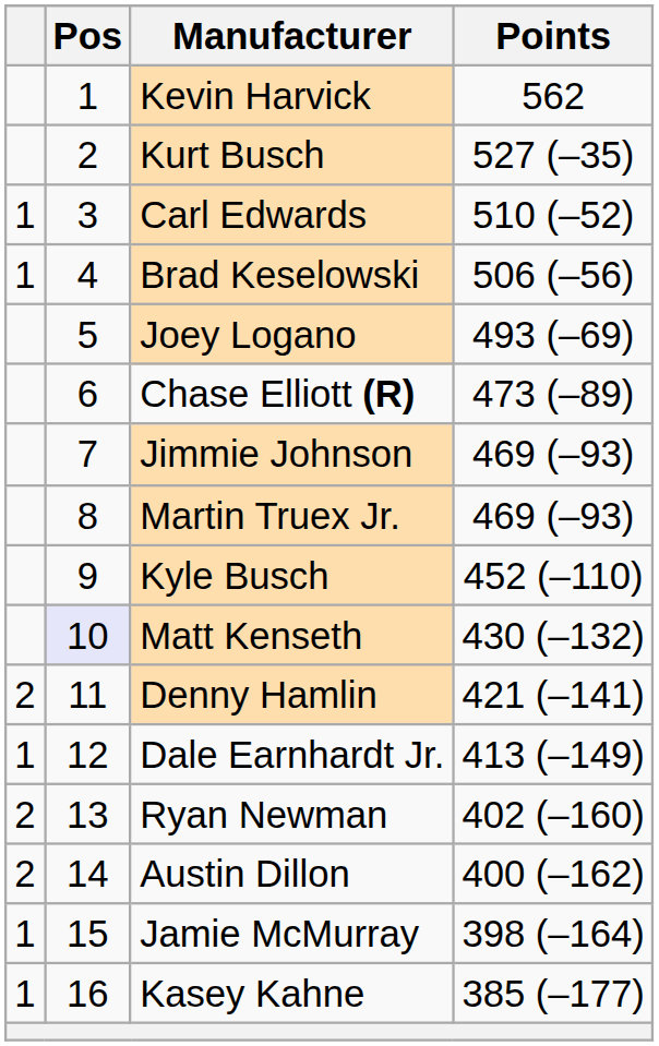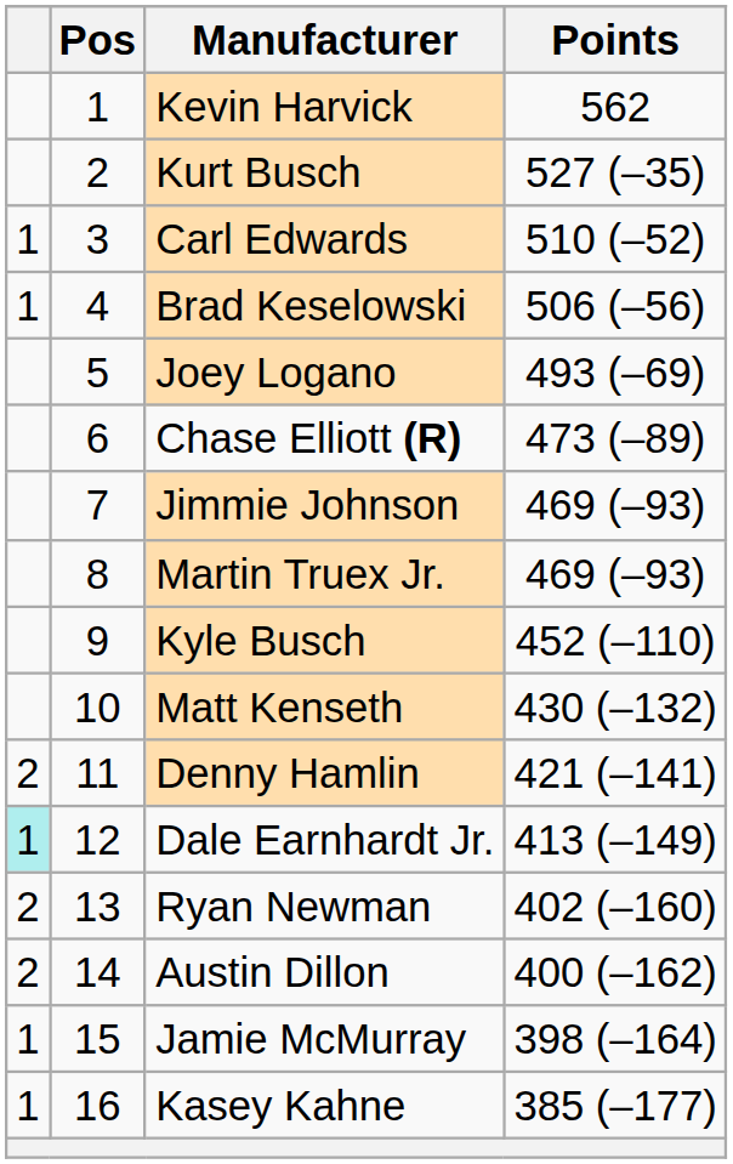Matt Kenseth | Pos: lavender background -> no background
Dale Earnhardt Jr. | column 1: no background -> paleturquoise background
